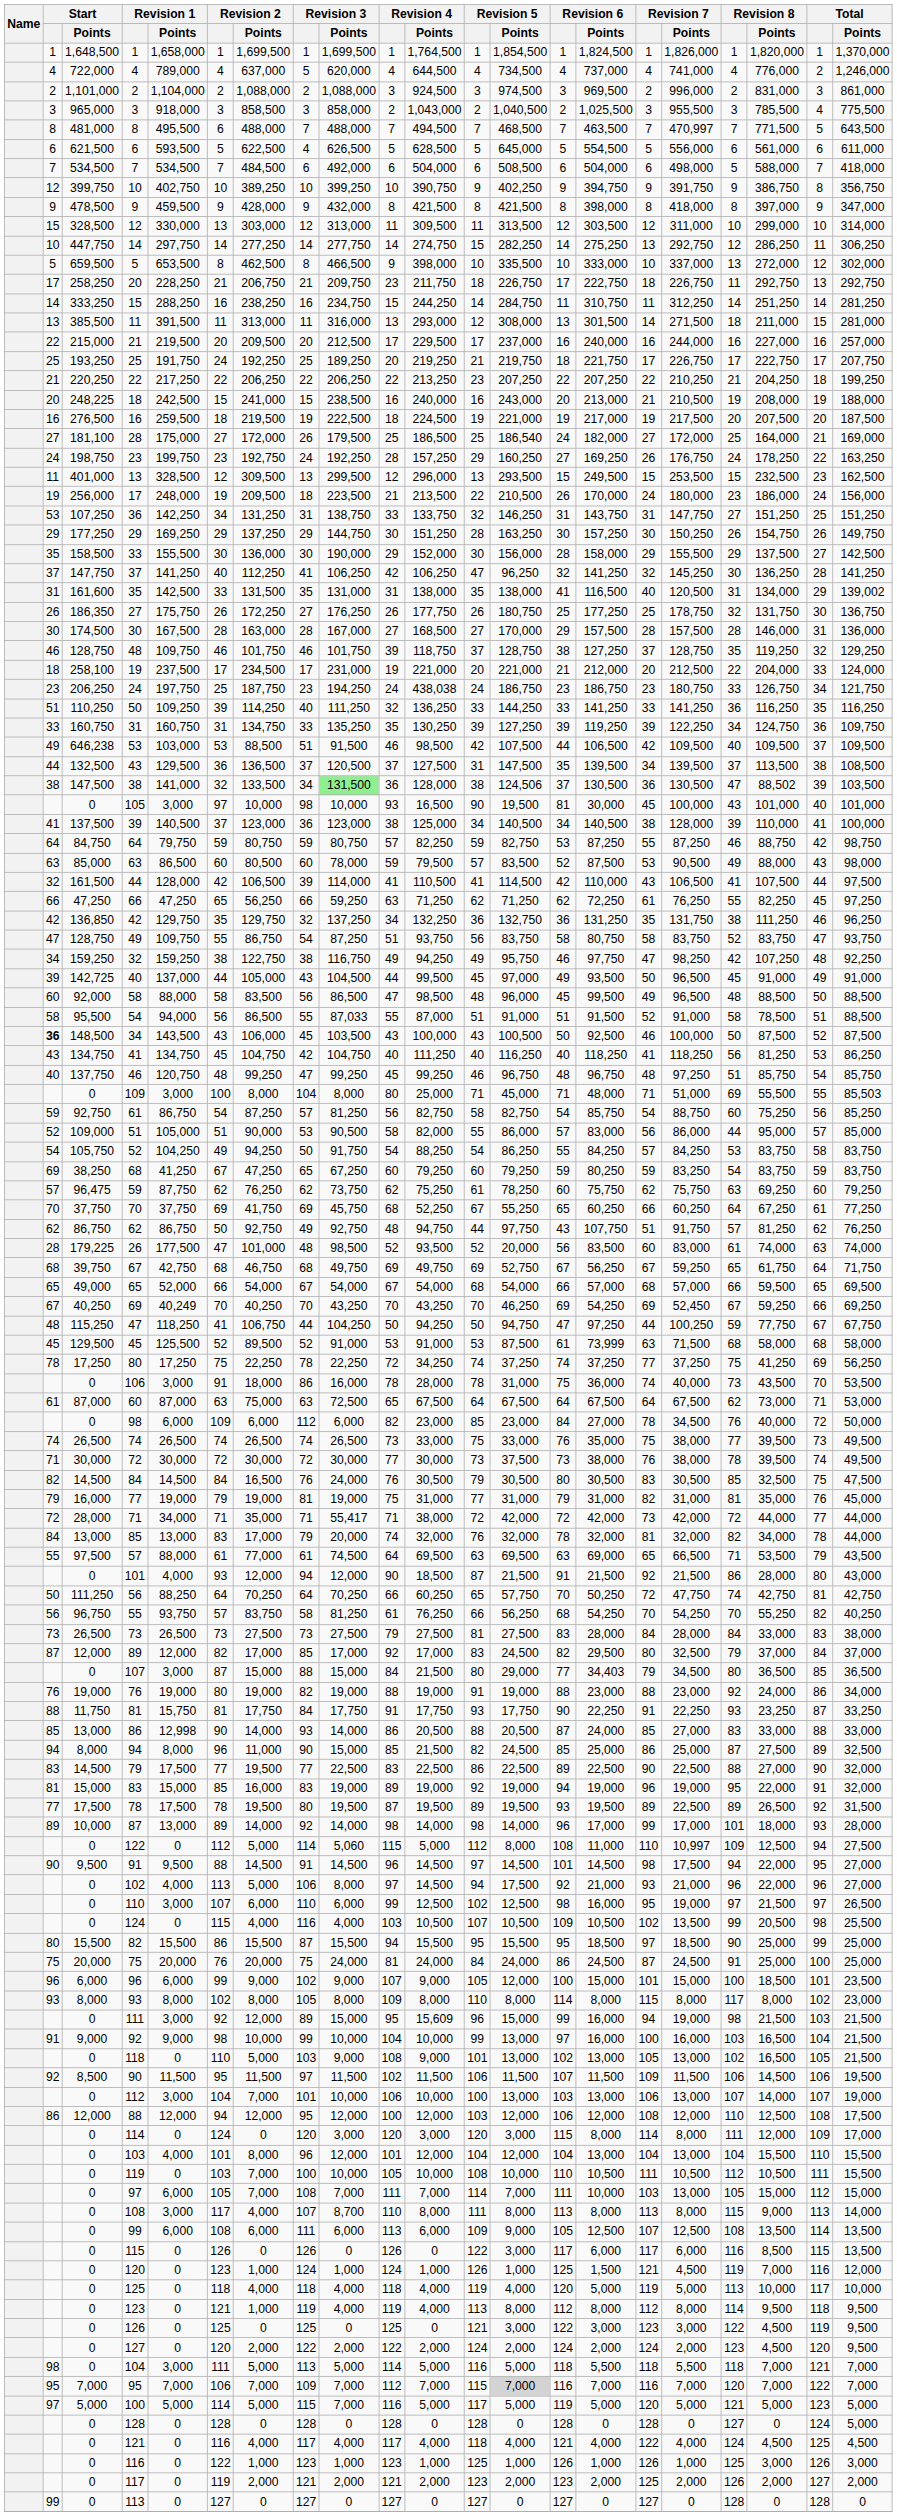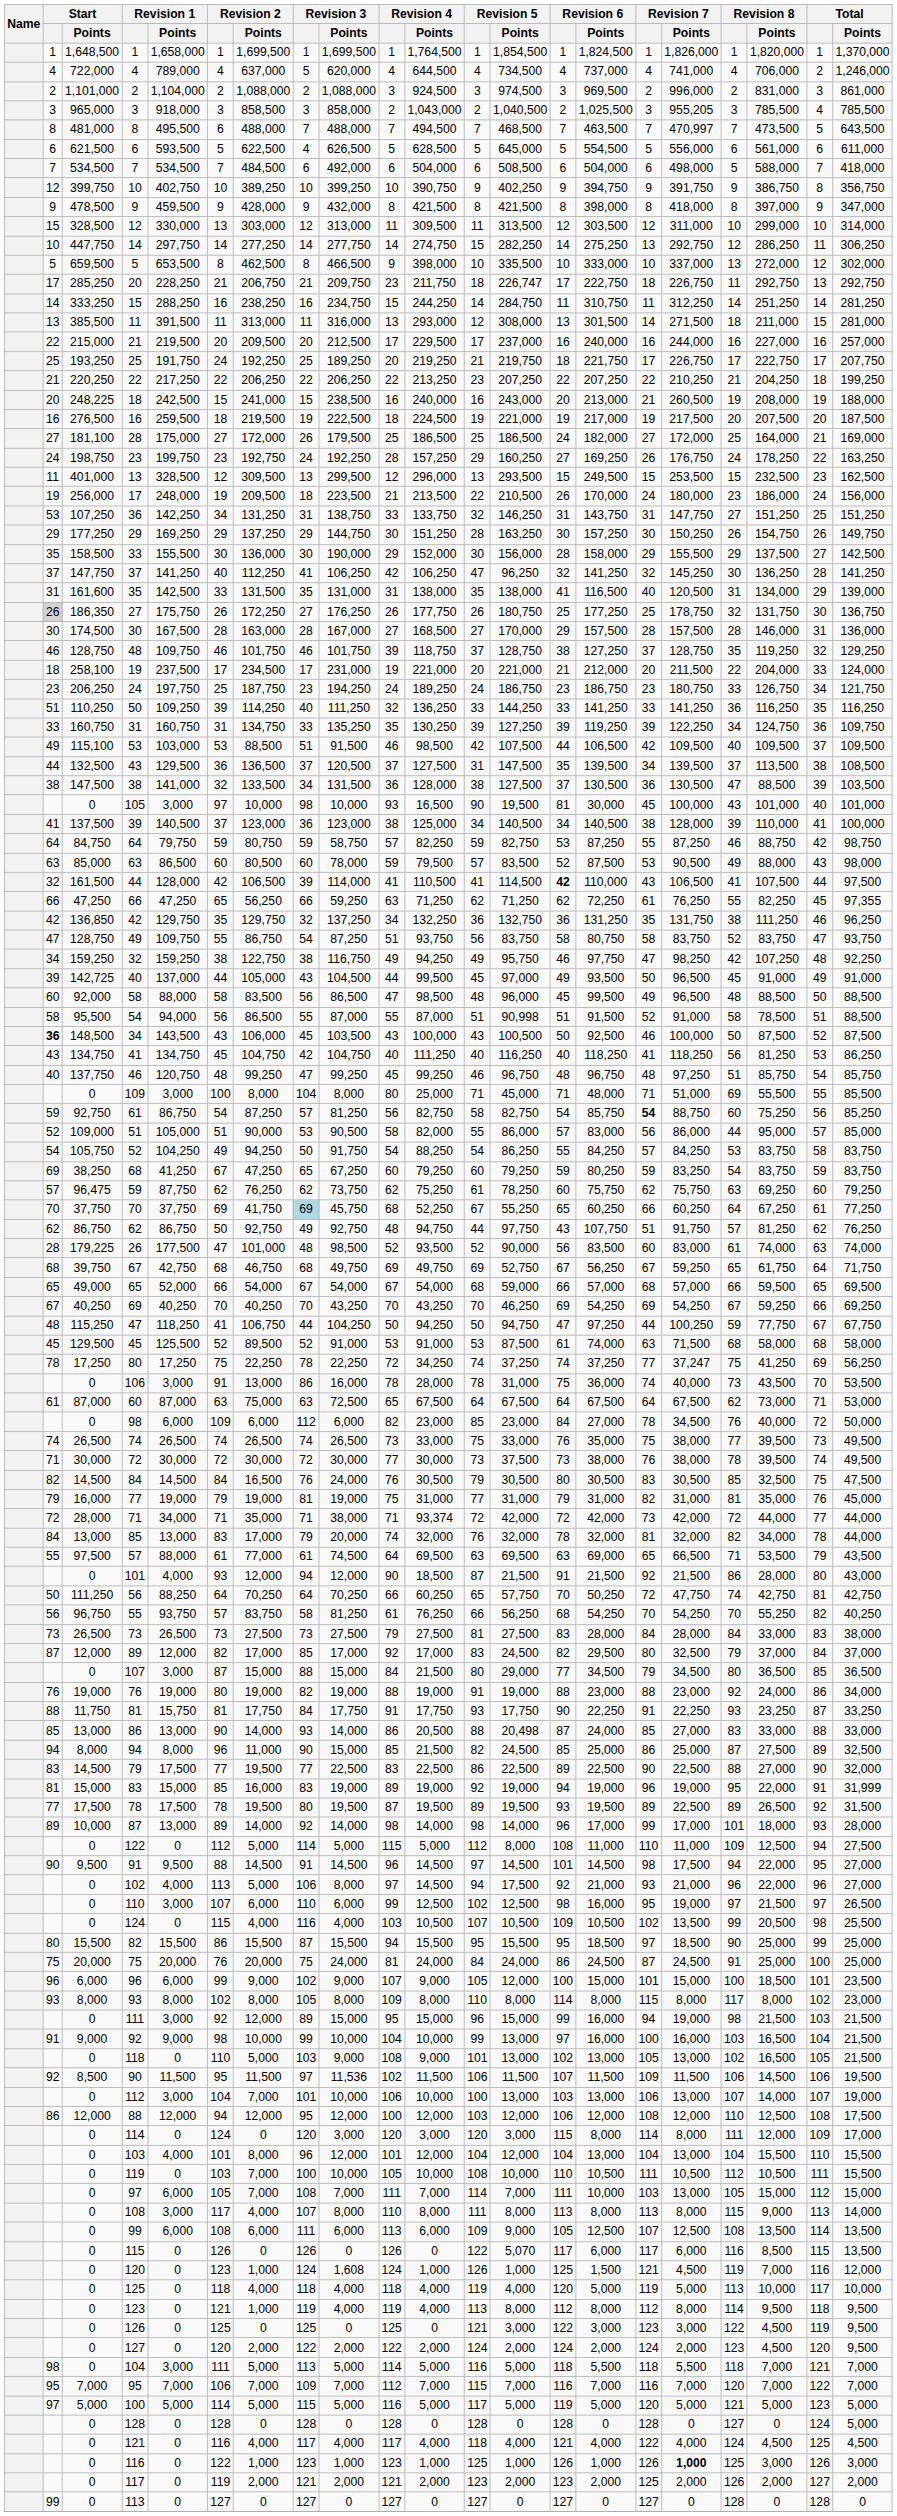row 4 | Revision 8 / Points: 776,000 -> 706,000
row 6 | Revision 7 / Points: 955,500 -> 955,205
row 6 | Total / Points: 775,500 -> 785,500
row 7 | Revision 8 / Points: 771,500 -> 473,500
row 15 | Start / Points: 258,250 -> 285,250
row 15 | Revision 5 / Points: 226,750 -> 226,747
row 21 | Revision 7 / Points: 210,500 -> 260,500
row 23 | Revision 5 / Points: 186,540 -> 186,500
row 31 | Total / Points: 139,002 -> 139,000
row 32 | Start: no background -> lightgrey background
row 35 | Revision 7 / Points: 212,500 -> 211,500
row 36 | Revision 4 / Points: 438,038 -> 189,250
row 39 | Start / Points: 646,238 -> 115,100
row 41 | Revision 3 / Points: lightgreen background -> no background
row 41 | Revision 5 / Points: 124,506 -> 127,500
row 41 | Revision 8 / Points: 88,502 -> 88,500
row 44 | Revision 3 / Points: 80,750 -> 58,750
row 46 | Revision 6: normal -> bold
row 47 | Total / Points: 97,250 -> 97,355
row 53 | Revision 3 / Points: 87,033 -> 87,000
row 53 | Revision 5 / Points: 91,000 -> 90,998
row 57 | Total / Points: 85,503 -> 85,500
row 58 | Revision 7: normal -> bold
row 63 | Revision 3: no background -> lightblue background
row 65 | Revision 5 / Points: 20,000 -> 90,000
row 67 | Revision 5 / Points: 54,000 -> 59,000
row 68 | Revision 1 / Points: 40,249 -> 40,250
row 68 | Revision 7 / Points: 52,450 -> 54,250
row 70 | Revision 6 / Points: 73,999 -> 74,000
row 71 | Revision 7 / Points: 37,250 -> 37,247
row 72 | Revision 2 / Points: 18,000 -> 13,000
row 79 | Revision 3 / Points: 55,417 -> 38,000
row 79 | Revision 4 / Points: 38,000 -> 93,374
row 87 | Revision 6 / Points: 34,403 -> 34,500
row 90 | Revision 1 / Points: 12,998 -> 13,000
row 90 | Revision 5 / Points: 20,500 -> 20,498
row 93 | Total / Points: 32,000 -> 31,999
row 96 | Revision 3 / Points: 5,060 -> 5,000
row 96 | Revision 7 / Points: 10,997 -> 11,000
row 105 | Revision 4 / Points: 15,609 -> 15,000
row 108 | Revision 3 / Points: 11,500 -> 11,536
row 115 | Revision 3 / Points: 8,700 -> 8,000
row 117 | Revision 5 / Points: 3,000 -> 5,070
row 118 | Revision 3 / Points: 1,000 -> 1,608
row 124 | Revision 5 / Points: lightgrey background -> no background
row 125 | Revision 3 / Points: 7,000 -> 5,000
row 128 | Revision 7 / Points: normal -> bold
